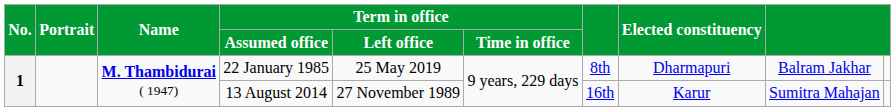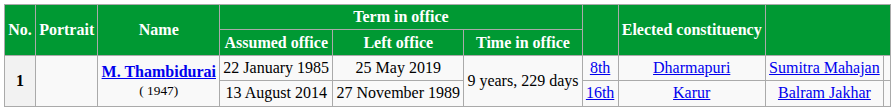22 January 1985 | column 9: Balram Jakhar -> Sumitra Mahajan
13 August 2014 | column 9: Sumitra Mahajan -> Balram Jakhar
